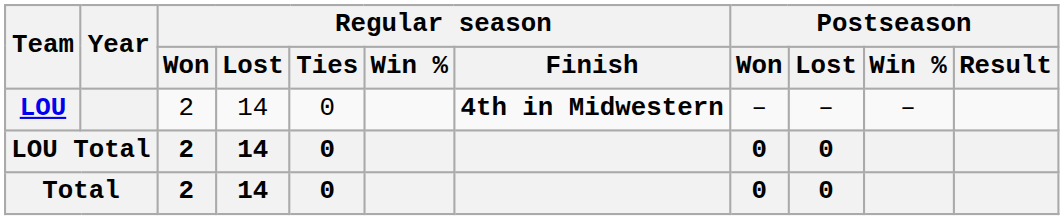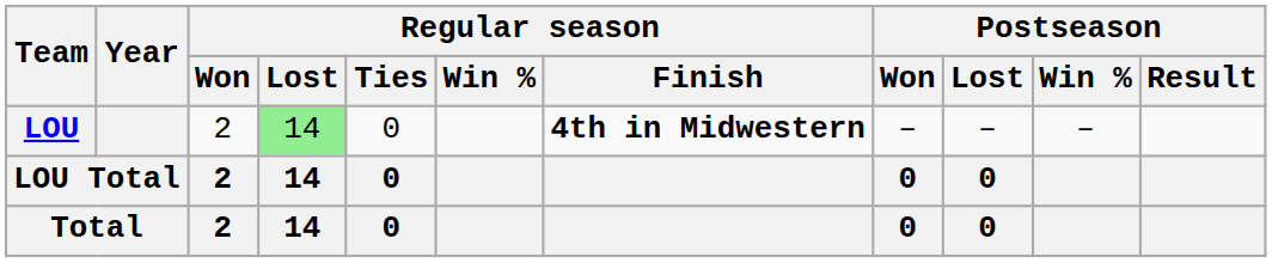LOU | Regular season / Lost: no background -> lightgreen background
